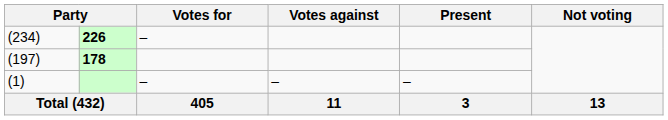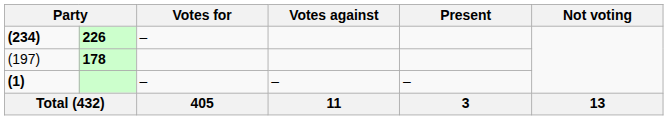(234) | column 1: normal -> bold
(1) | column 1: normal -> bold
